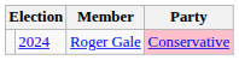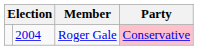Roger Gale | column 2: 2024 -> 2004
